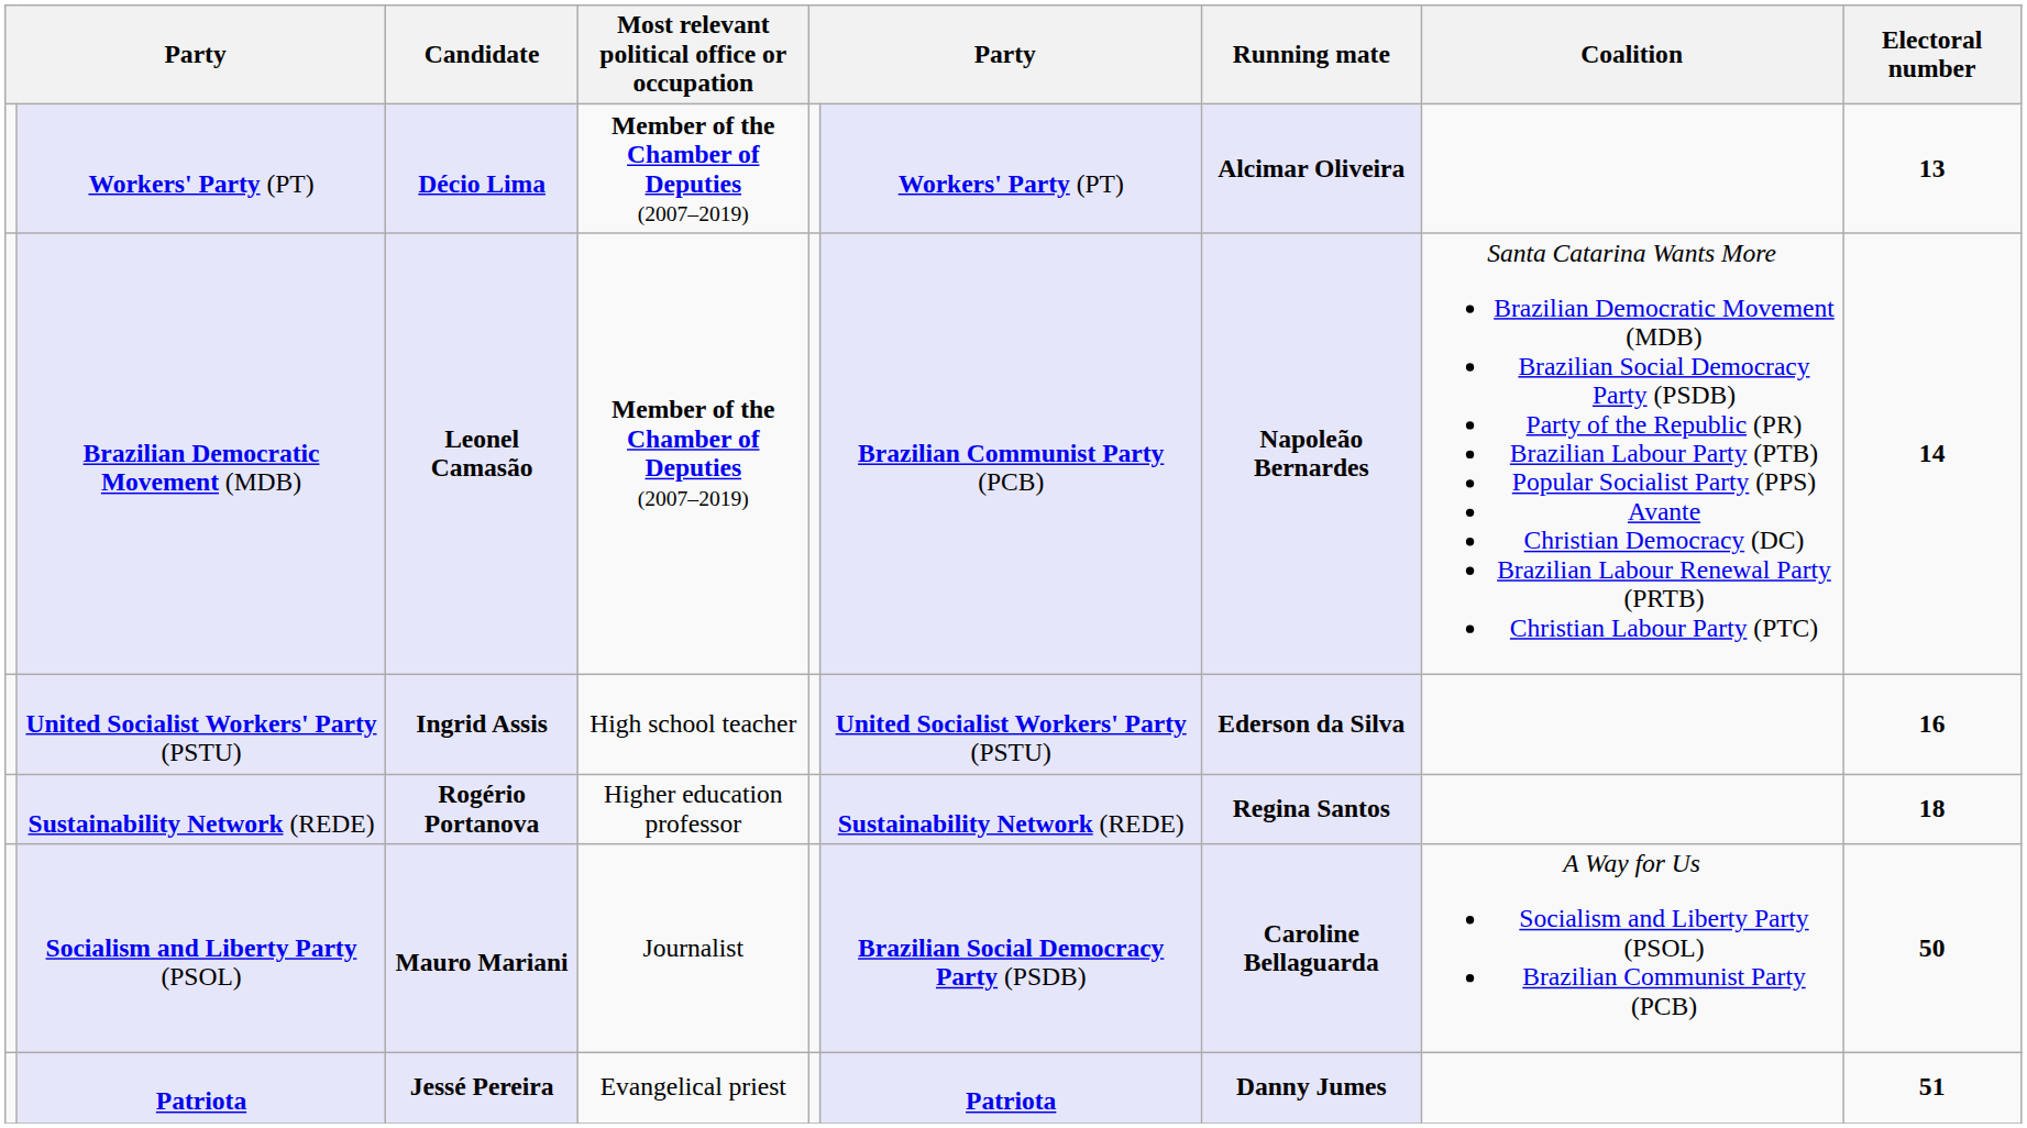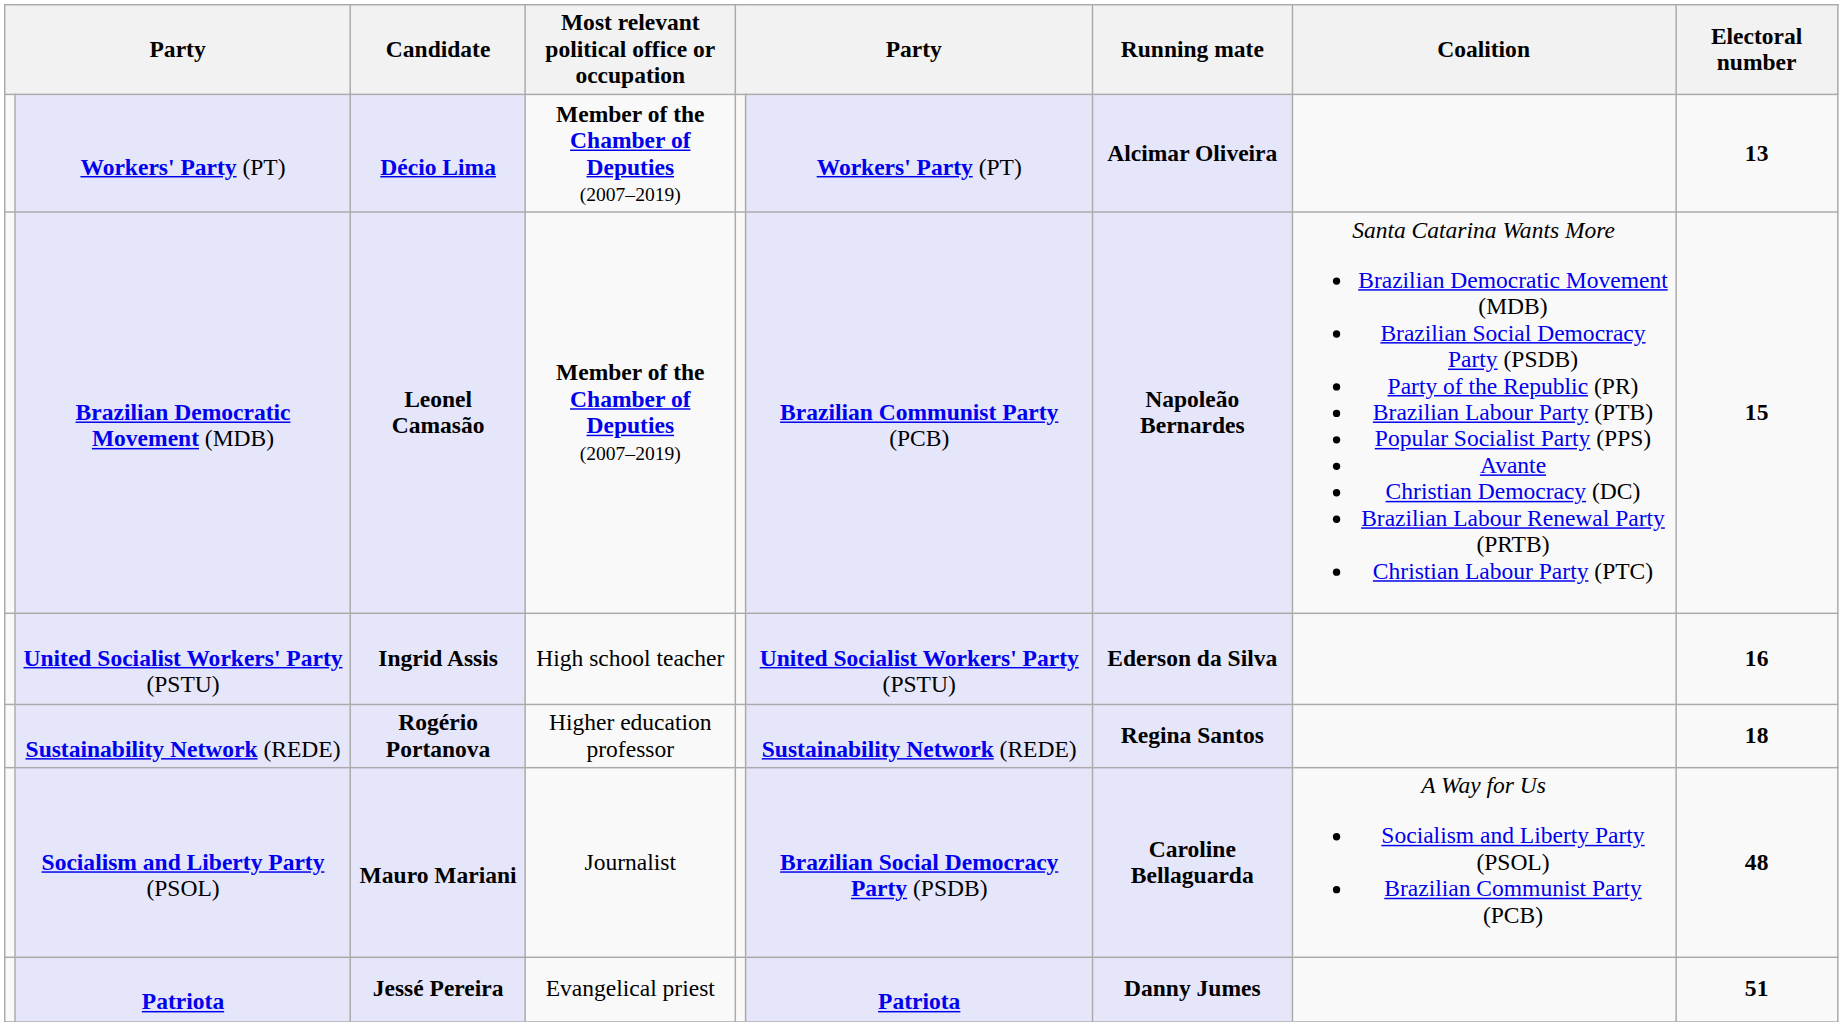Brazilian Democratic Movement (MDB) | Electoral number: 14 -> 15
Socialism and Liberty Party (PSOL) | Electoral number: 50 -> 48
